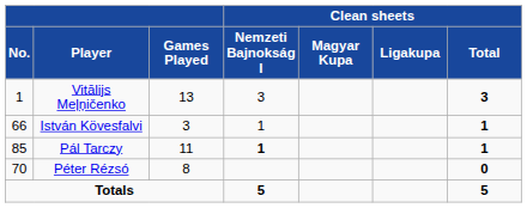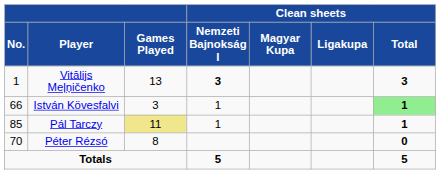Vitālijs Meļņičenko | Clean sheets / Nemzeti Bajnokság I: normal -> bold
István Kövesfalvi | Clean sheets / Total: no background -> lightgreen background
Pál Tarczy | Games Played: no background -> khaki background
Pál Tarczy | Clean sheets / Nemzeti Bajnokság I: bold -> normal
